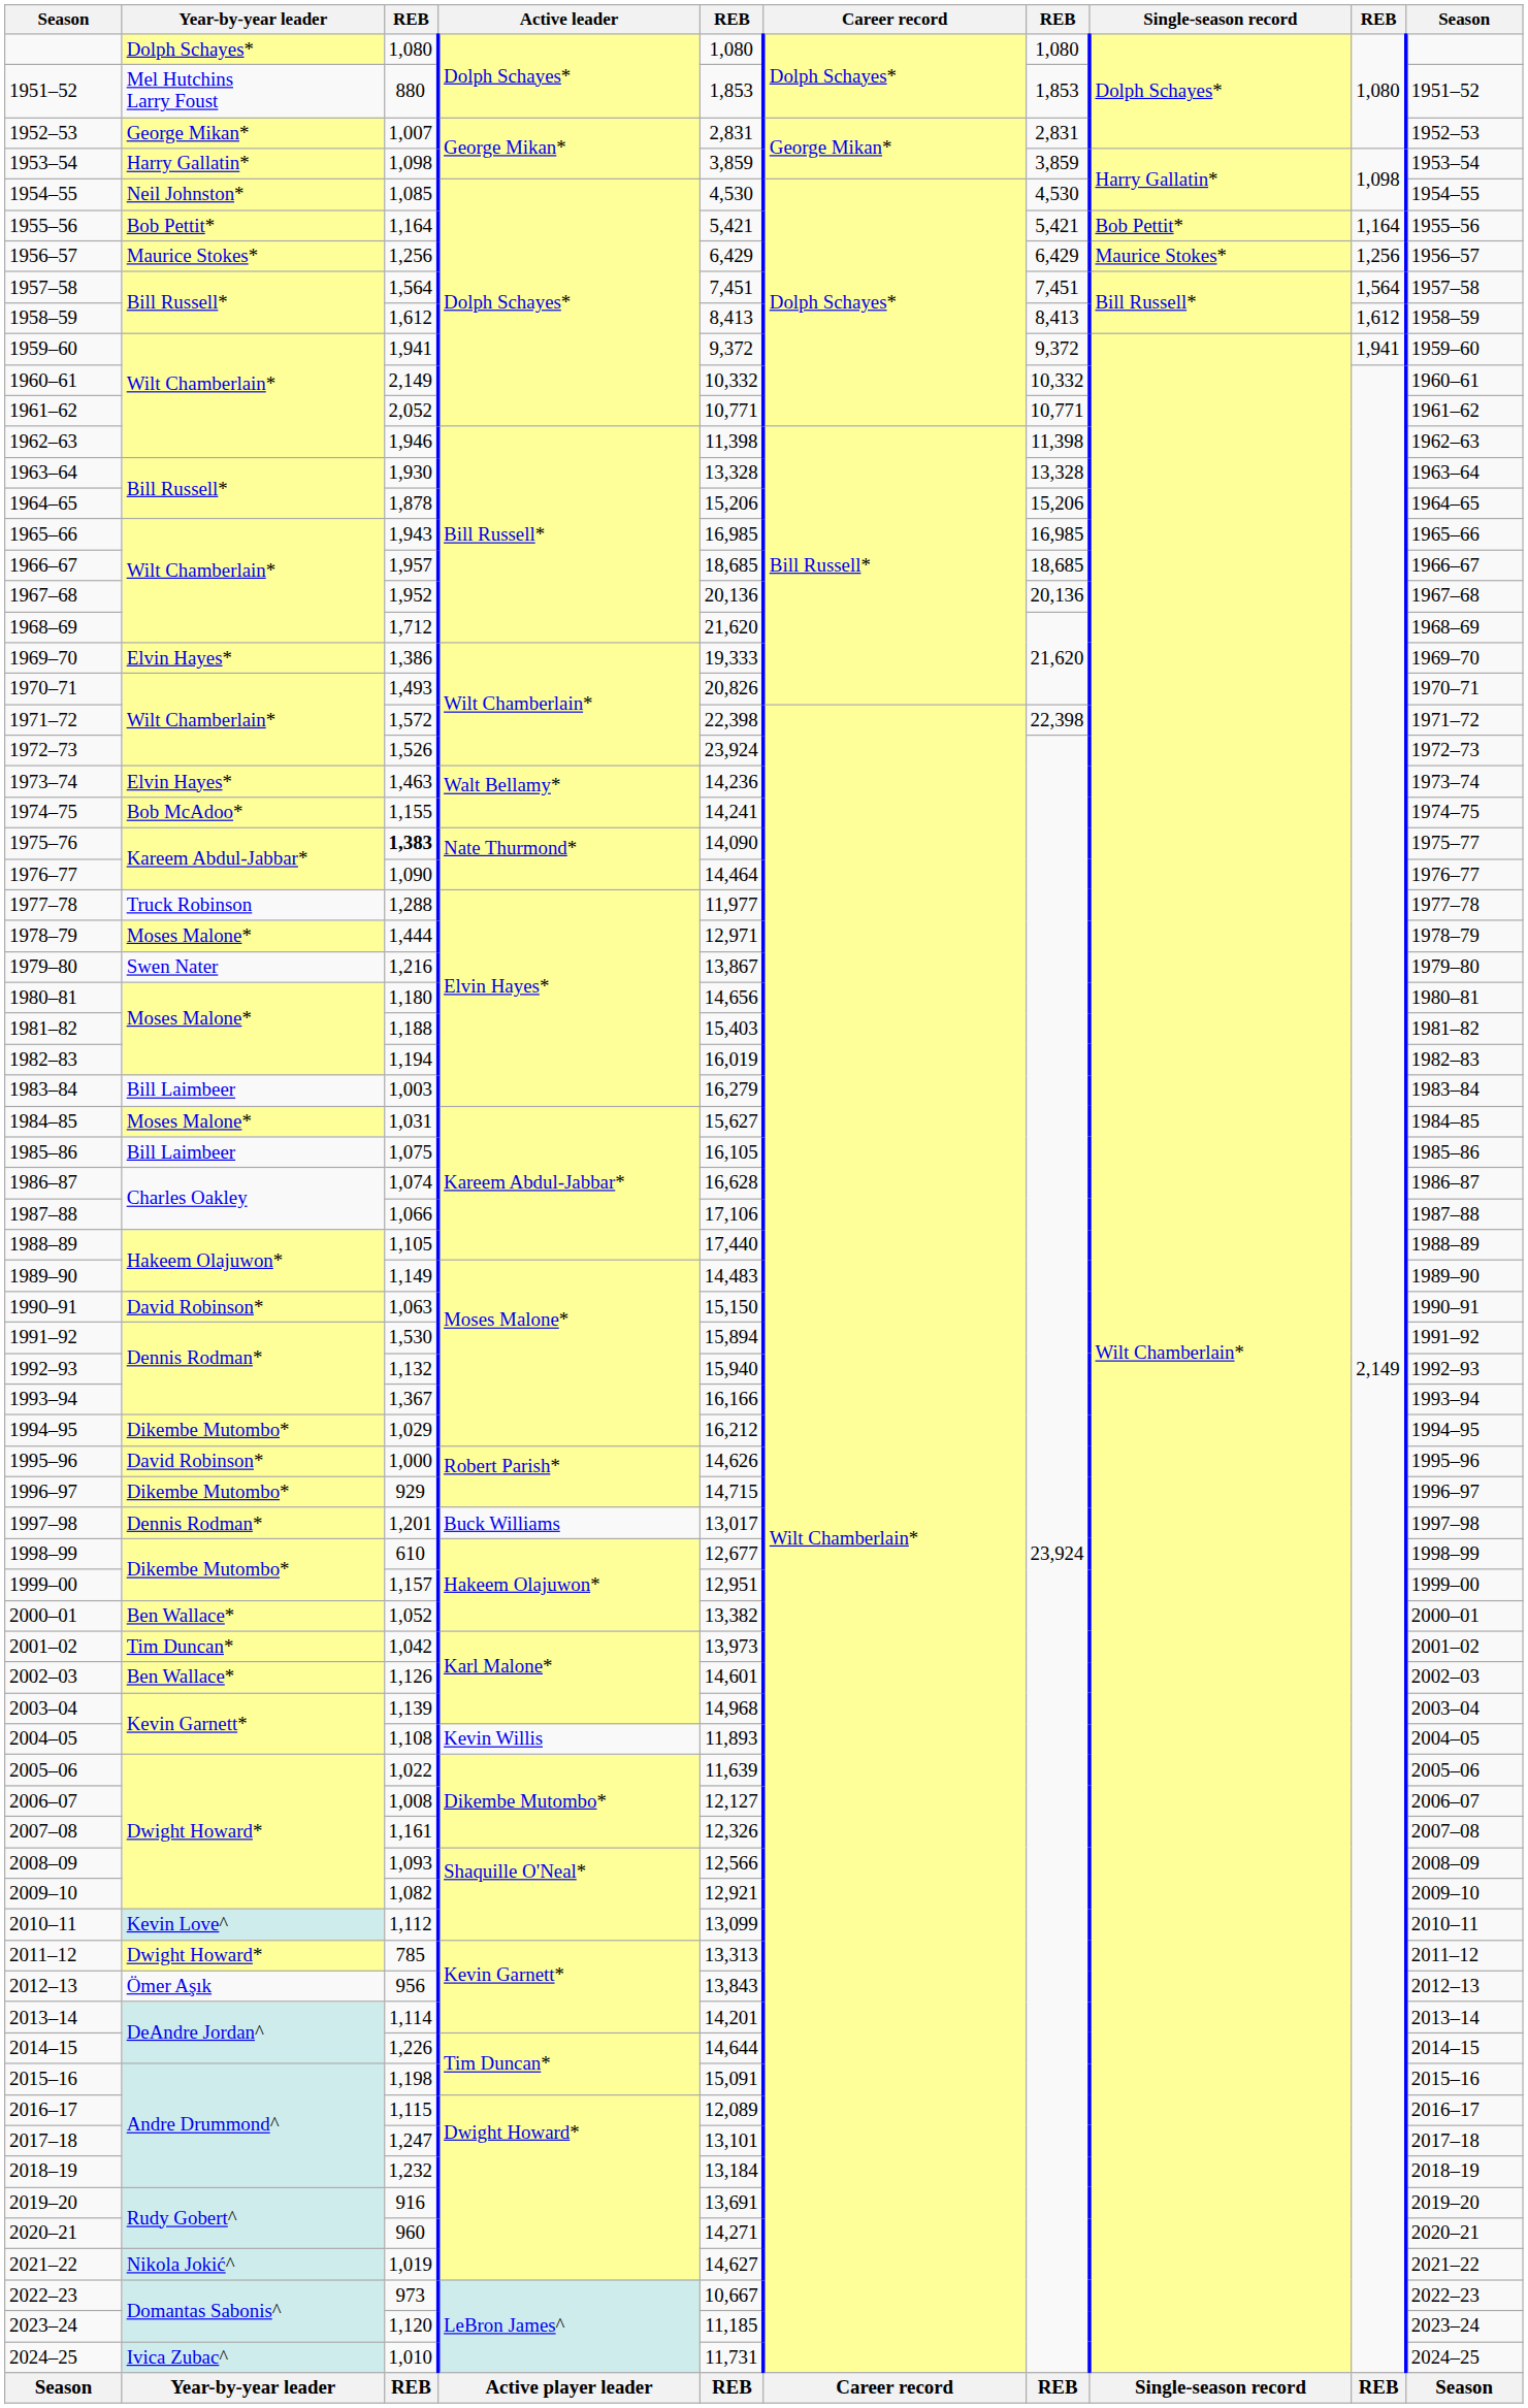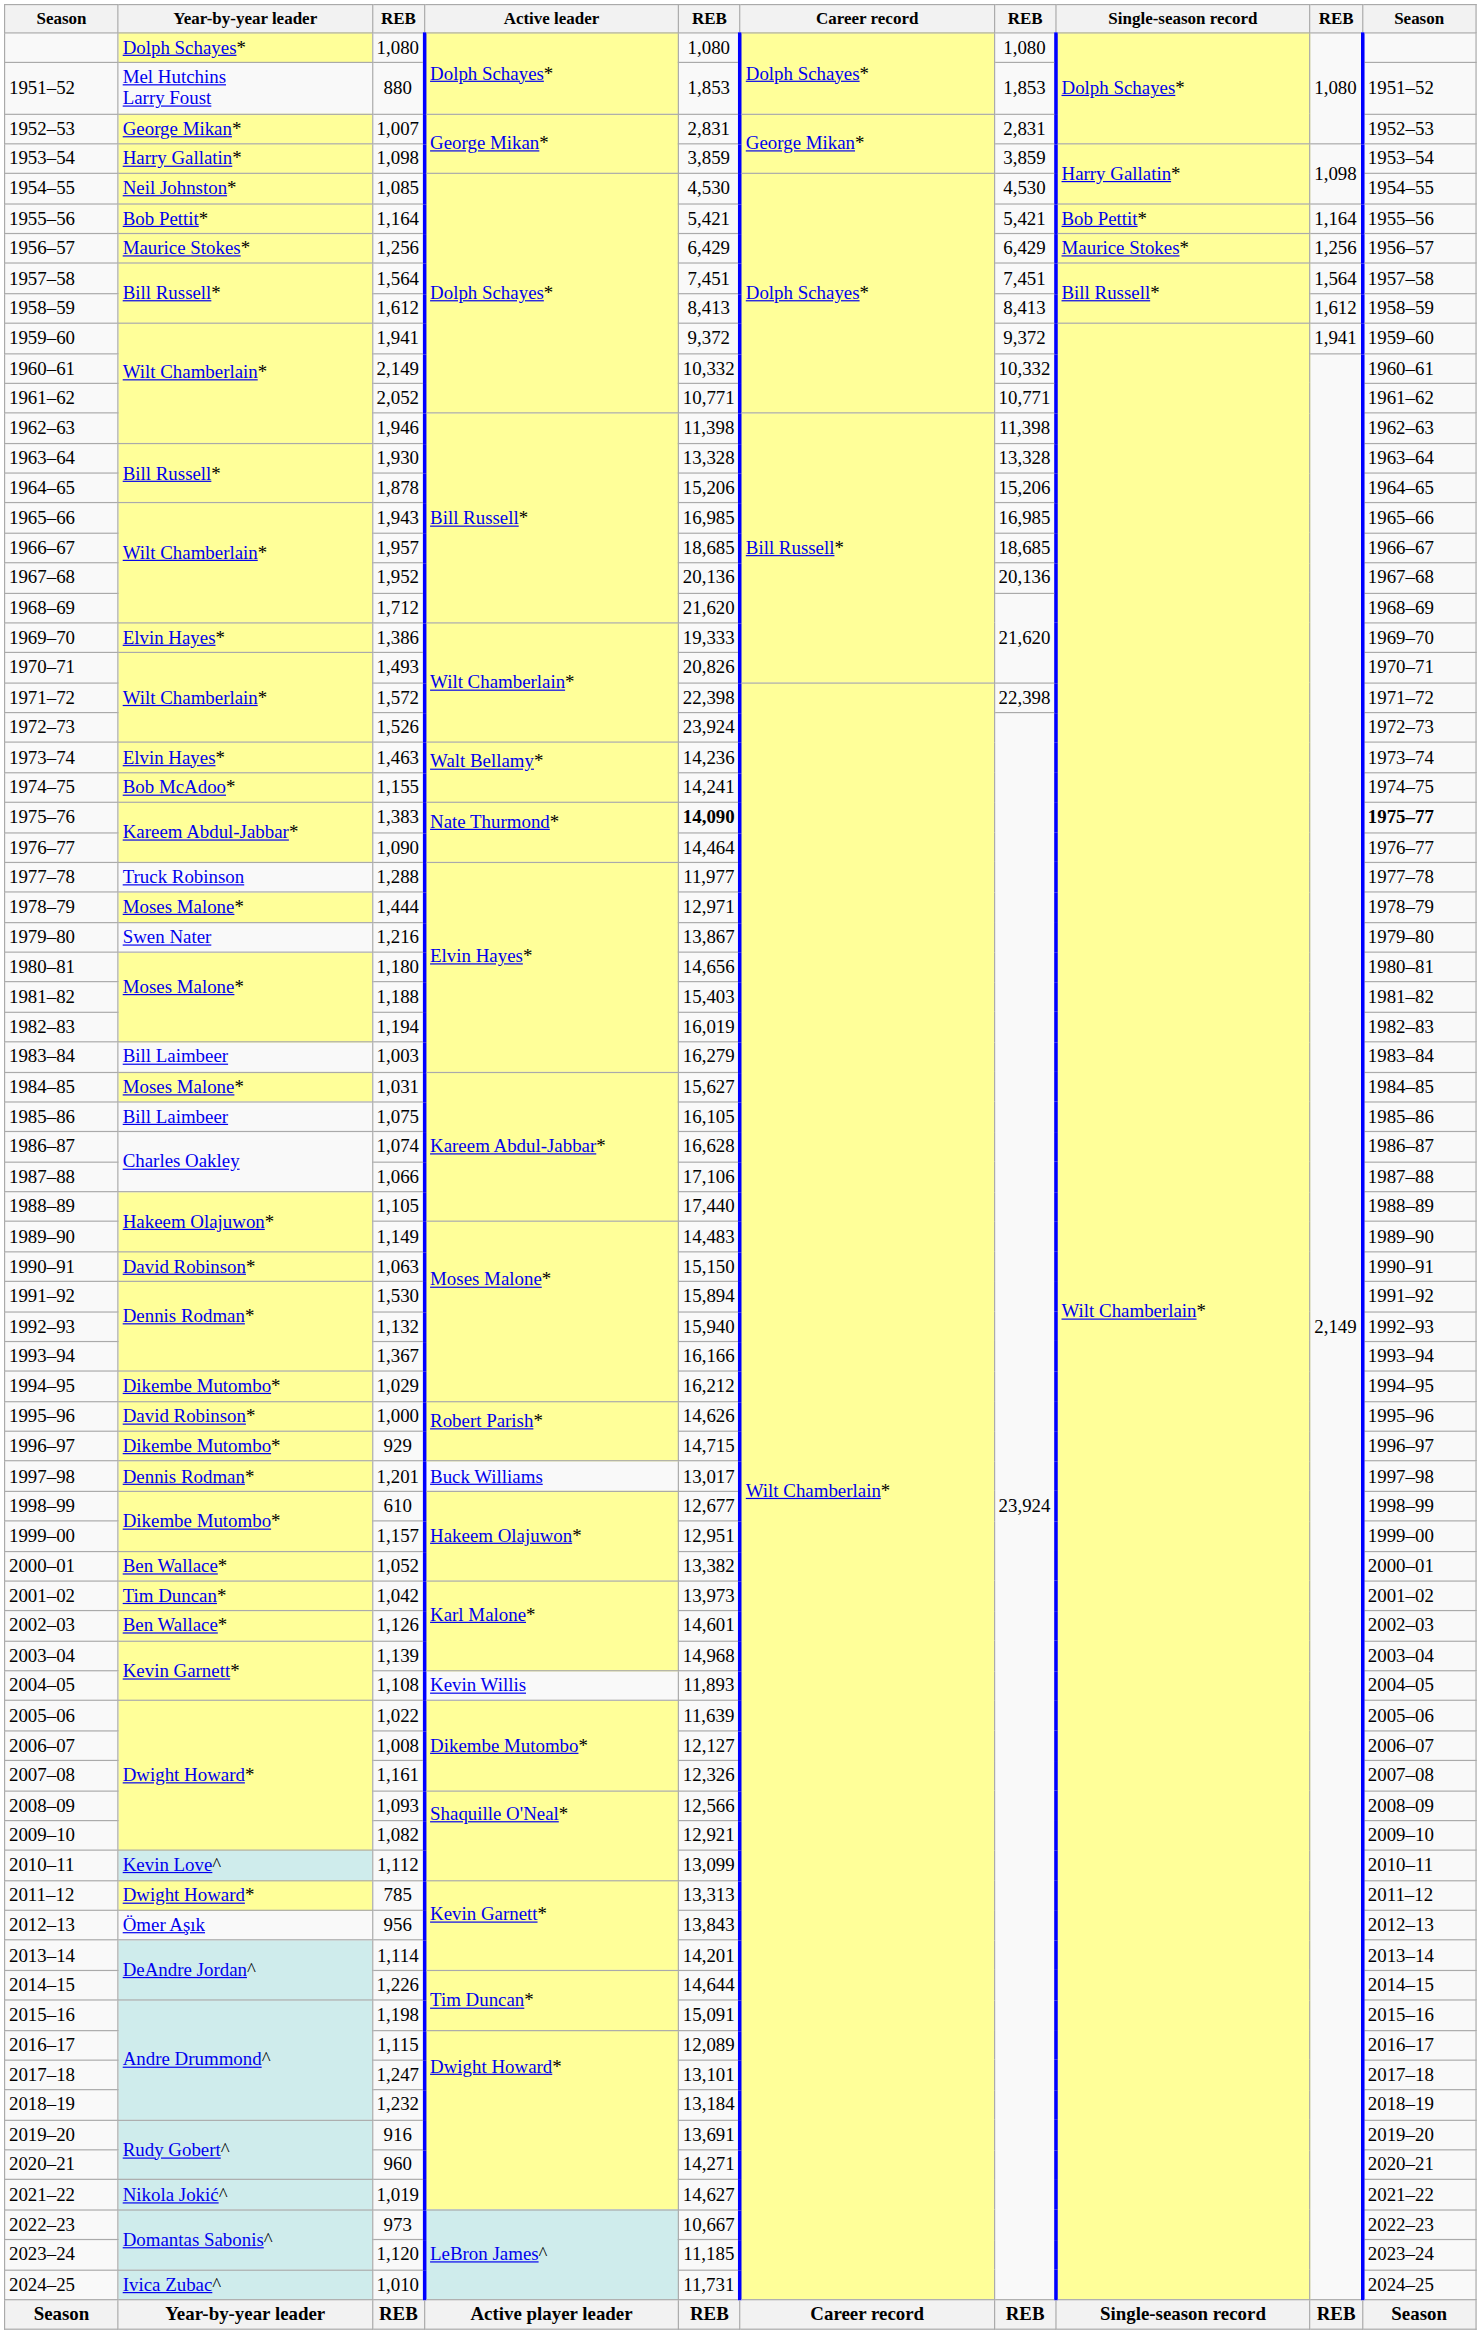1975–76 | column 3: bold -> normal
1975–76 | column 5: normal -> bold
1975–76 | column 10: normal -> bold
